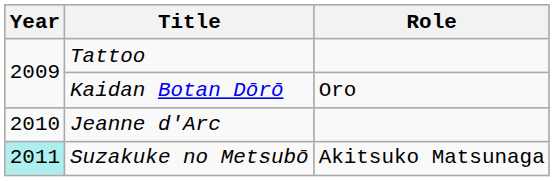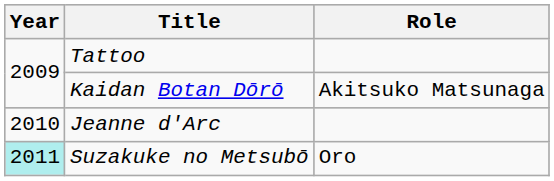Kaidan Botan Dōrō | Role: Oro -> Akitsuko Matsunaga
Suzakuke no Metsubō | Role: Akitsuko Matsunaga -> Oro
